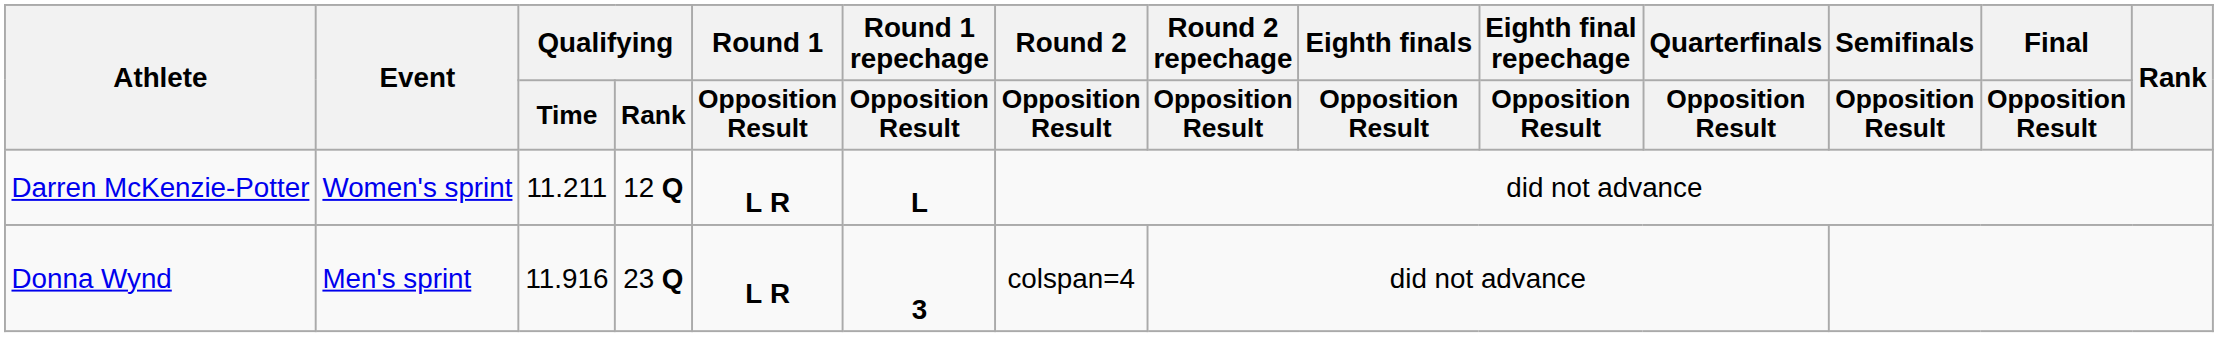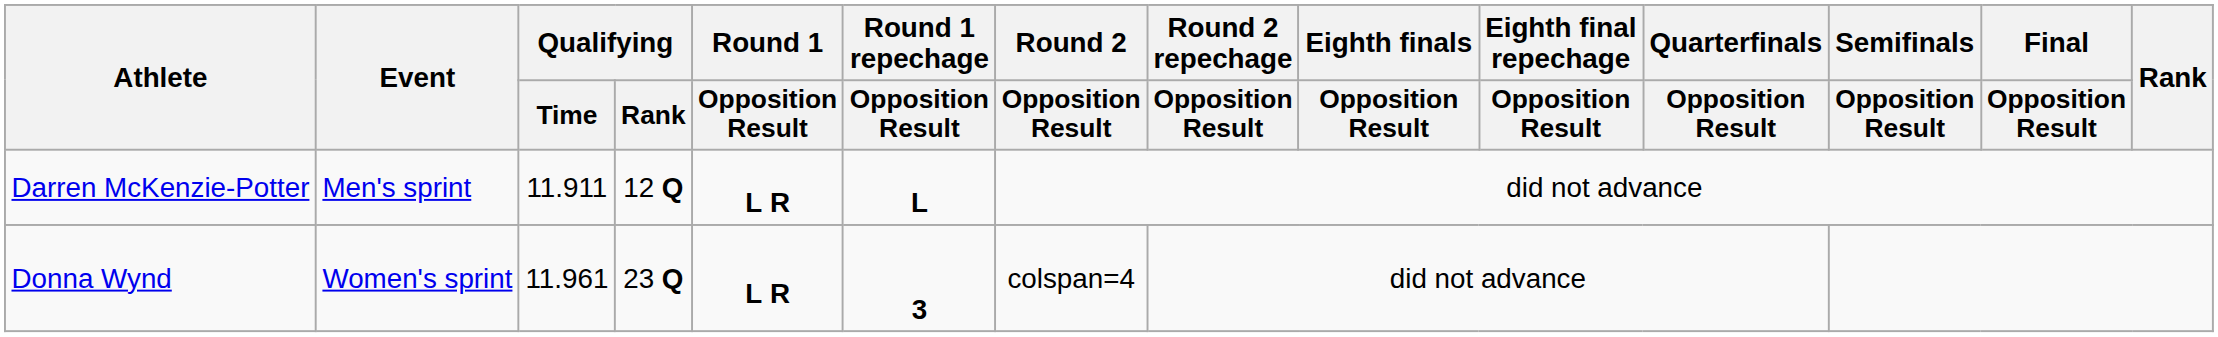Darren McKenzie-Potter | Event: Women's sprint -> Men's sprint
Darren McKenzie-Potter | Qualifying / Time: 11.211 -> 11.911
Donna Wynd | Event: Men's sprint -> Women's sprint
Donna Wynd | Qualifying / Time: 11.916 -> 11.961
